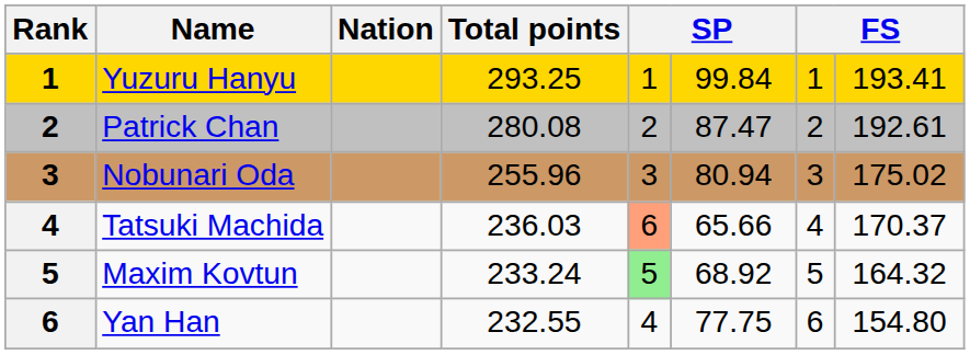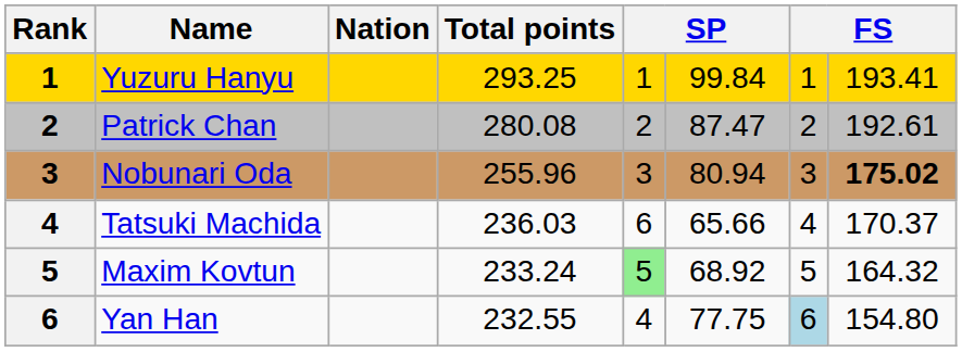Nobunari Oda | column 8: normal -> bold
Tatsuki Machida | column 5: lightsalmon background -> no background
Yan Han | column 7: no background -> lightblue background
